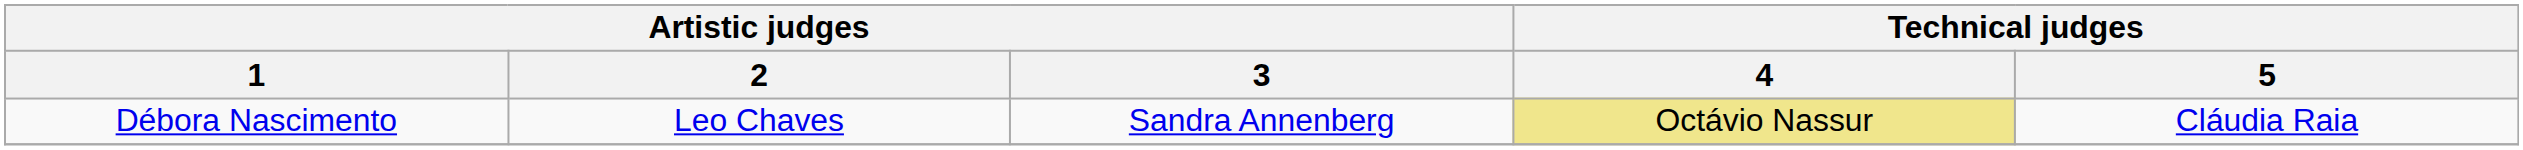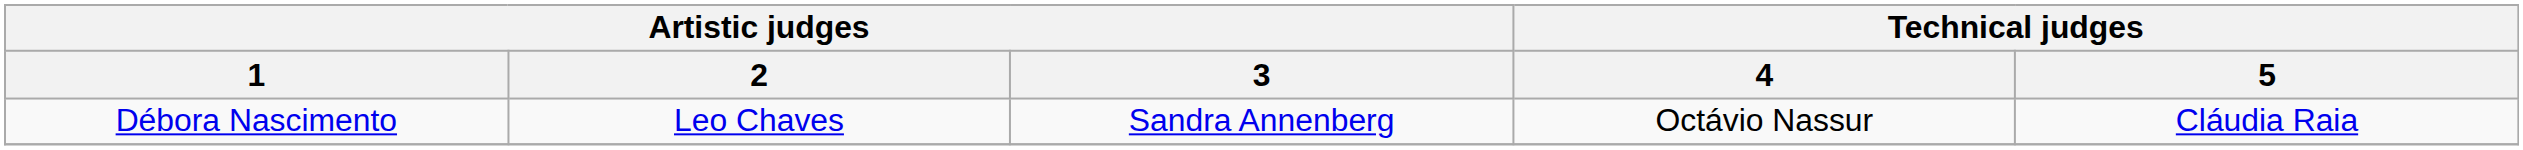Débora Nascimento | Technical judges / 4: khaki background -> no background
